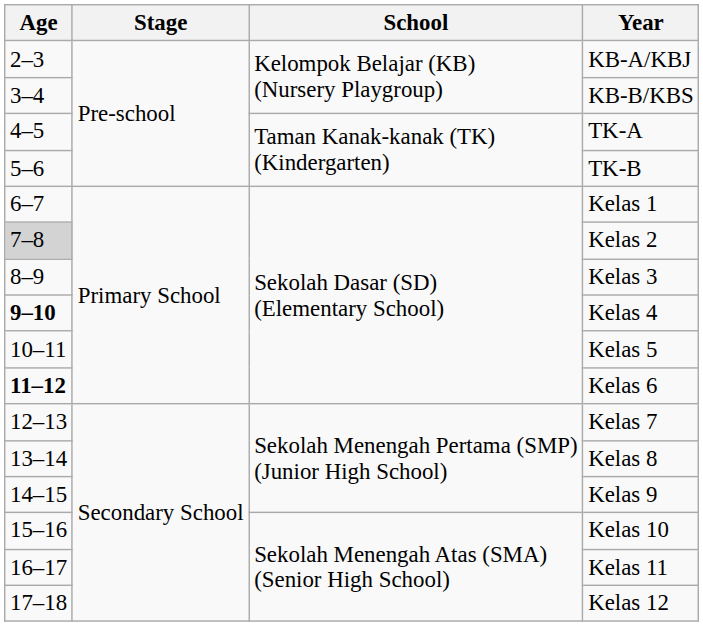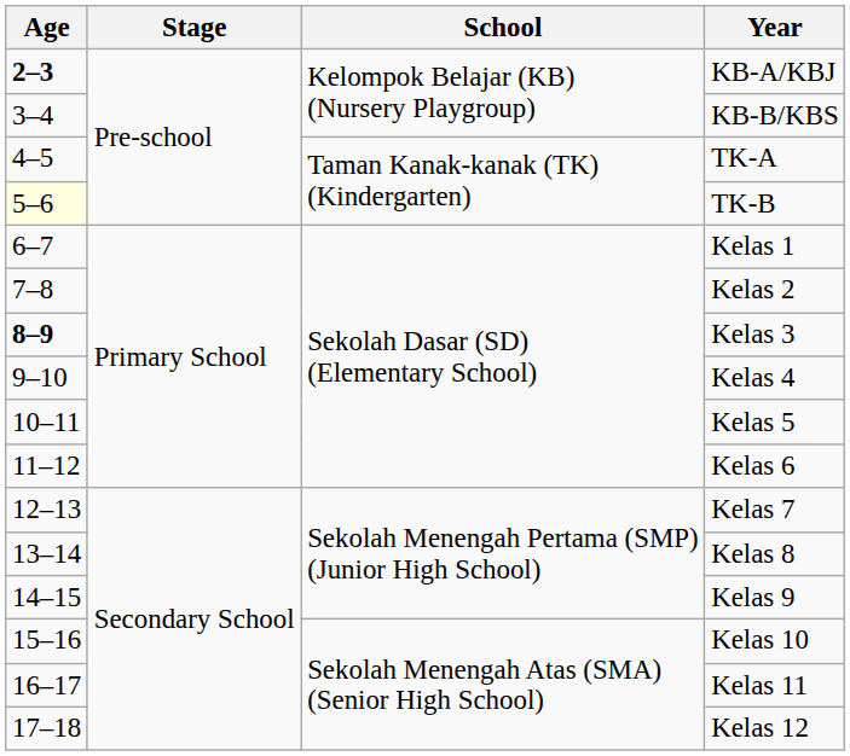KB-A/KBJ | Age: normal -> bold
TK-B | Age: no background -> lightyellow background
Kelas 2 | Age: lightgrey background -> no background
Kelas 3 | Age: normal -> bold
Kelas 4 | Age: bold -> normal
Kelas 6 | Age: bold -> normal
